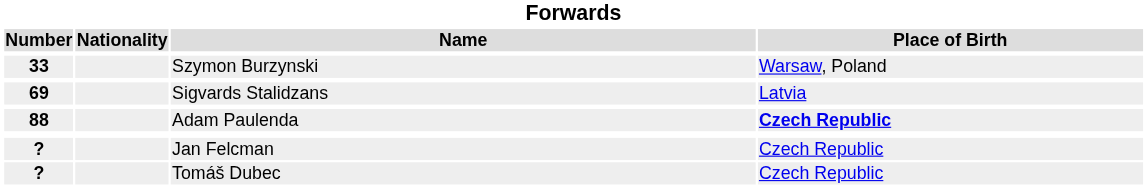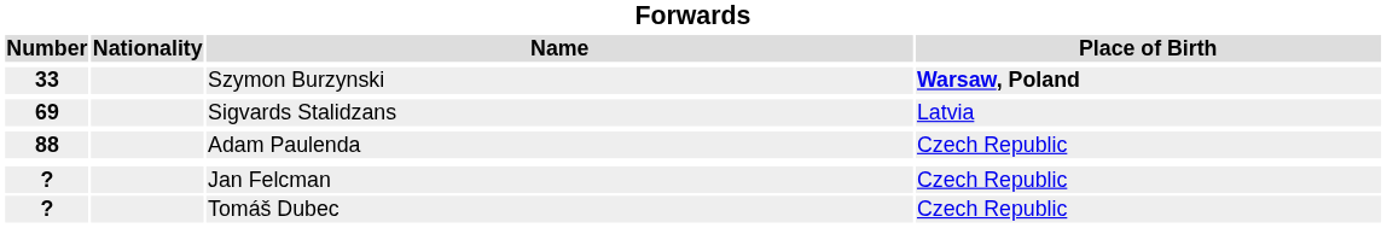Szymon Burzynski | Place of Birth: normal -> bold
Adam Paulenda | Place of Birth: bold -> normal
